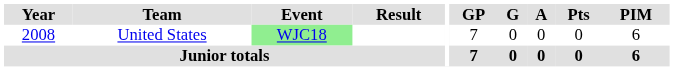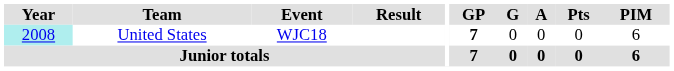United States | Year: no background -> paleturquoise background
United States | Event: lightgreen background -> no background
United States | GP: normal -> bold
